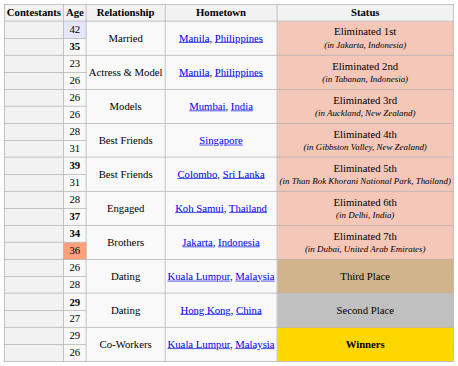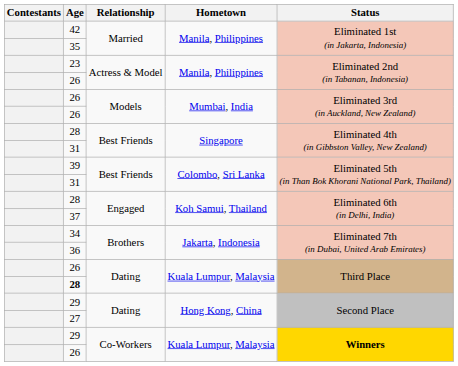42 | Age: lavender background -> no background
35 | Age: bold -> normal
39 | Age: bold -> normal
37 | Age: bold -> normal
34 | Age: bold -> normal
36 | Age: lightsalmon background -> no background
28 / Dating | Age: normal -> bold
29 / Dating | Age: bold -> normal
